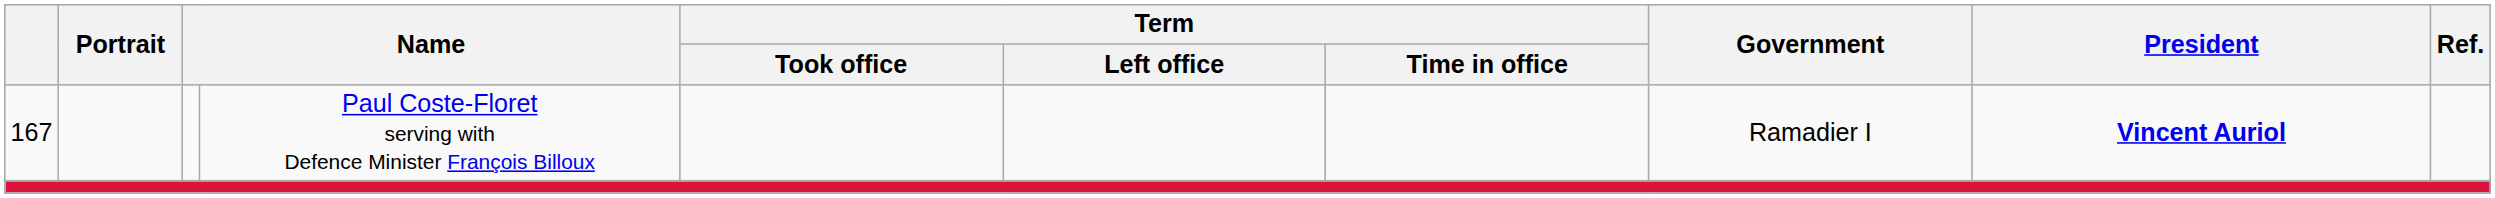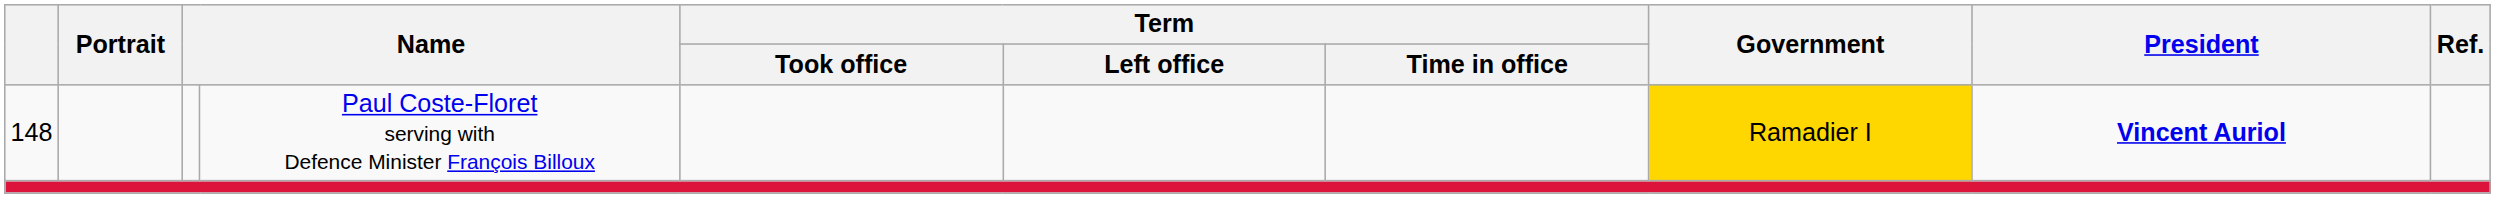row 3 | column 1: 167 -> 148
row 3 | Government: no background -> gold background
